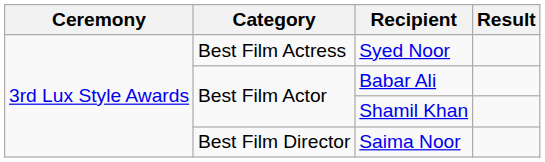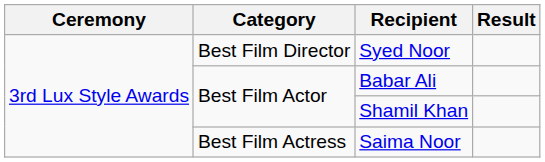Syed Noor | Category: Best Film Actress -> Best Film Director
Saima Noor | Category: Best Film Director -> Best Film Actress
